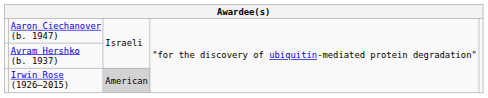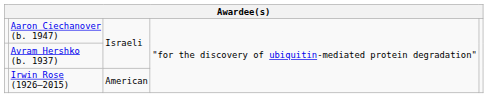Irwin Rose (1926–2015) | column 3: lightgrey background -> no background
